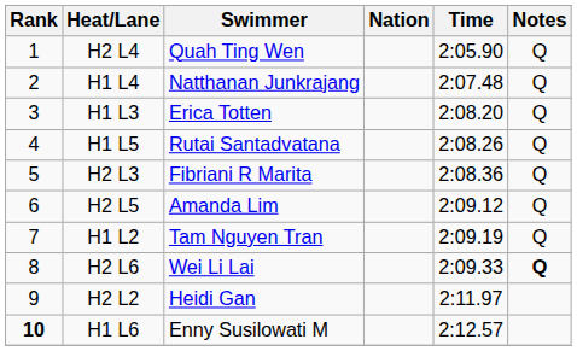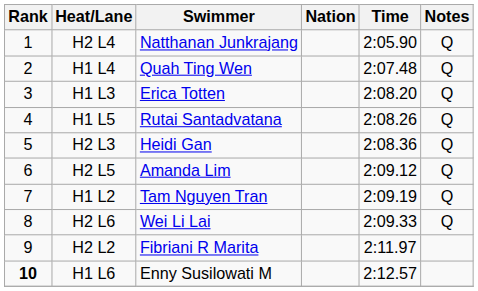H2 L4 | Swimmer: Quah Ting Wen -> Natthanan Junkrajang
H1 L4 | Swimmer: Natthanan Junkrajang -> Quah Ting Wen
H2 L3 | Swimmer: Fibriani R Marita -> Heidi Gan
H2 L6 | Notes: bold -> normal
H2 L2 | Swimmer: Heidi Gan -> Fibriani R Marita
